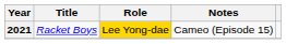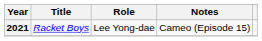2021 | Role: gold background -> no background
